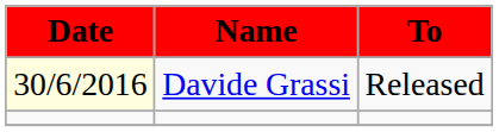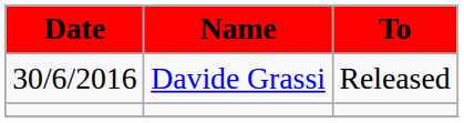Davide Grassi | Date: lightyellow background -> no background
